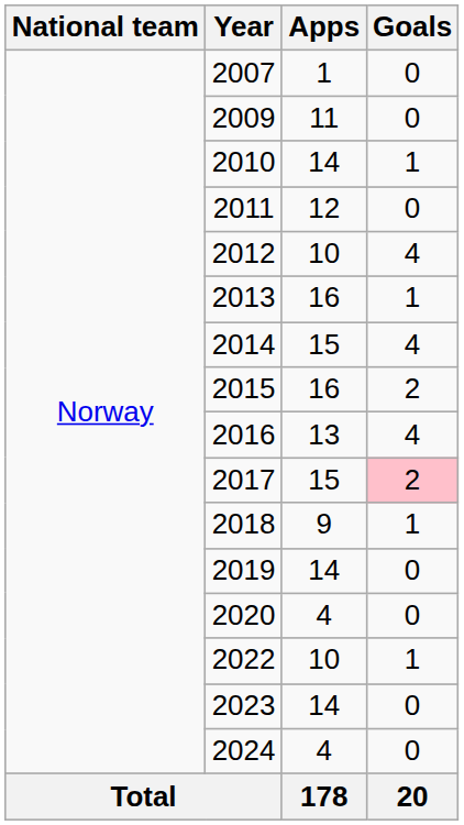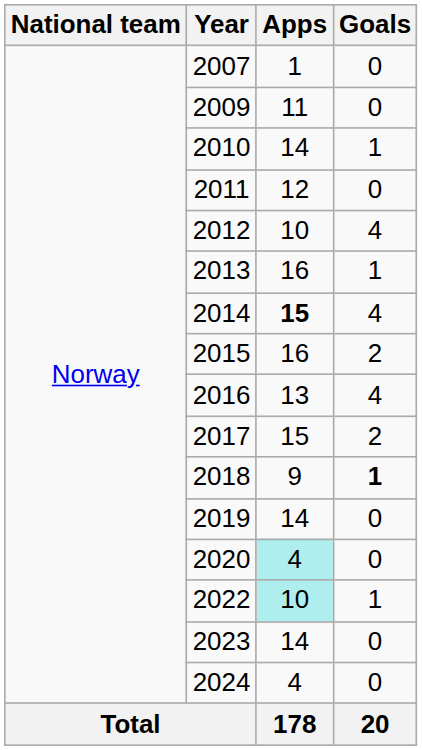2014 | Apps: normal -> bold
2017 | Goals: pink background -> no background
2018 | Goals: normal -> bold
2020 | Apps: no background -> paleturquoise background
2022 | Apps: no background -> paleturquoise background
